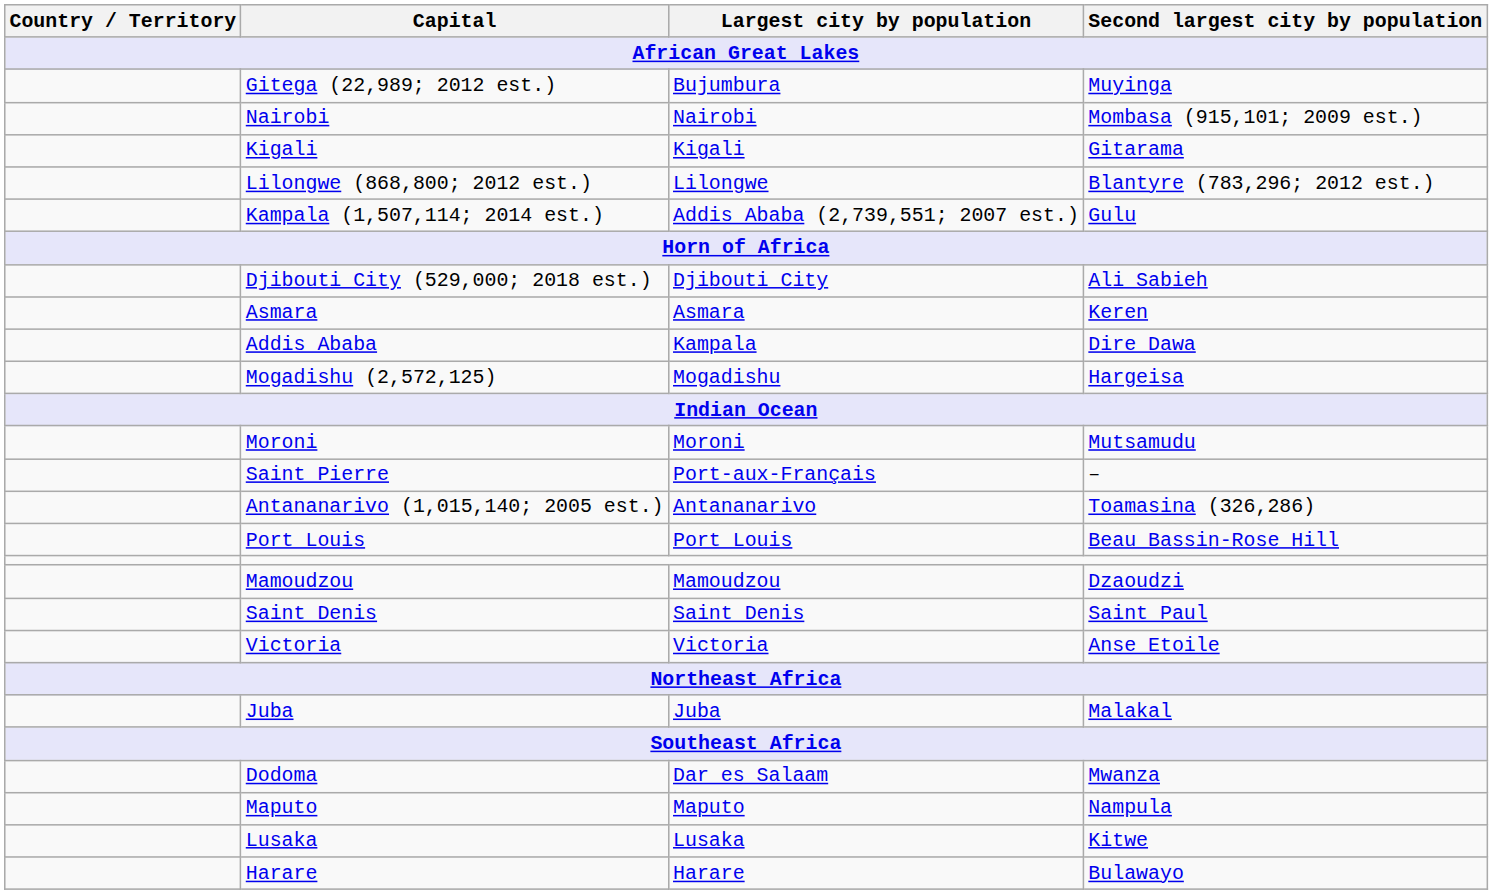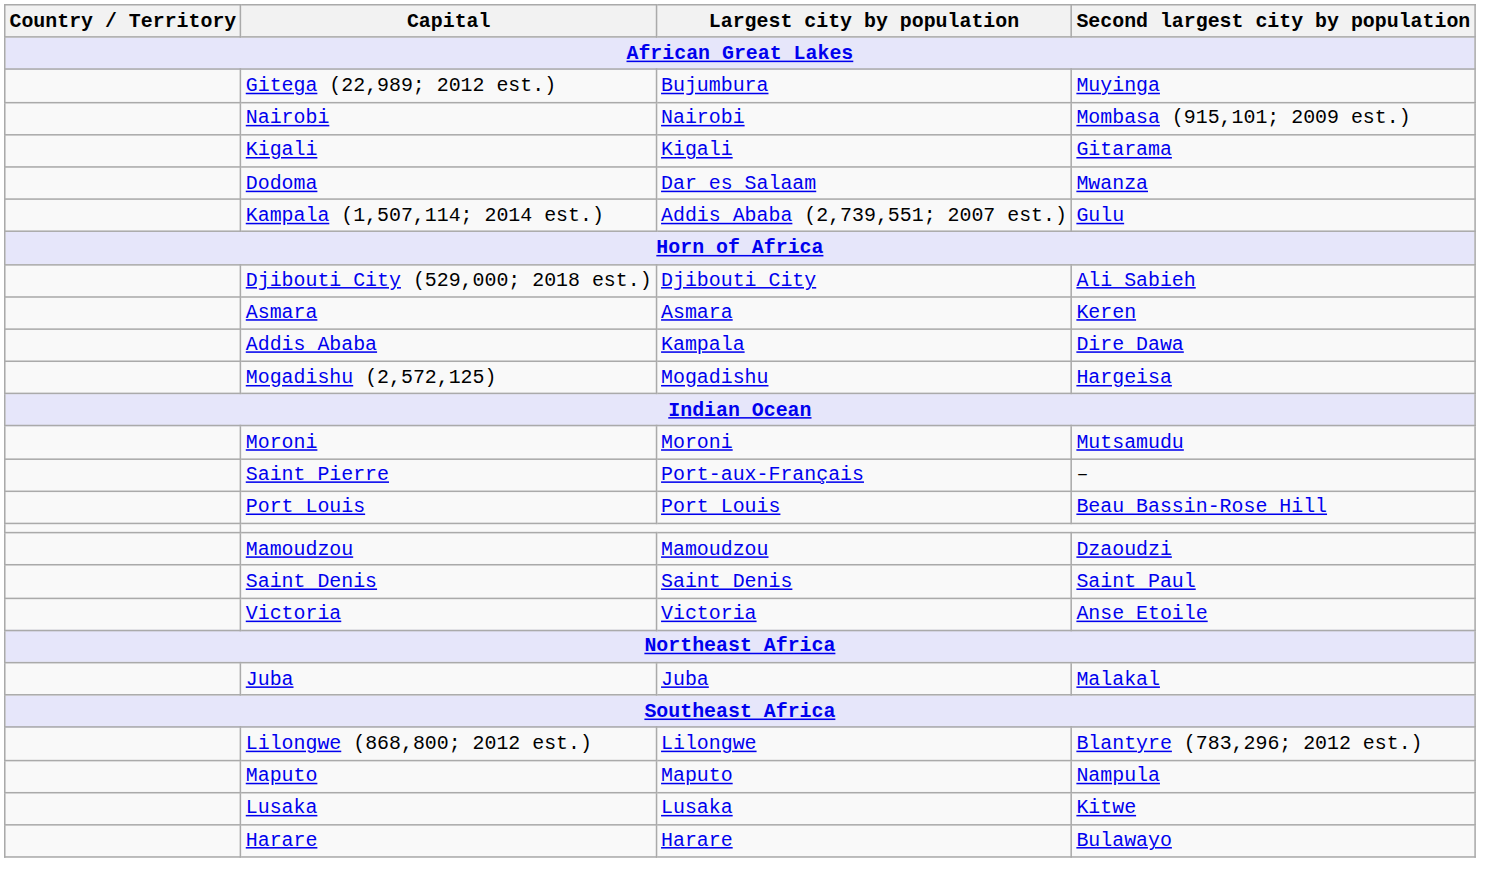rows swapped: Dodoma <-> Lilongwe (868,800; 2012 est.)
- row: Antananarivo (1,015,140; 2005 est.) | Antananarivo | Toamasina (326,286)
